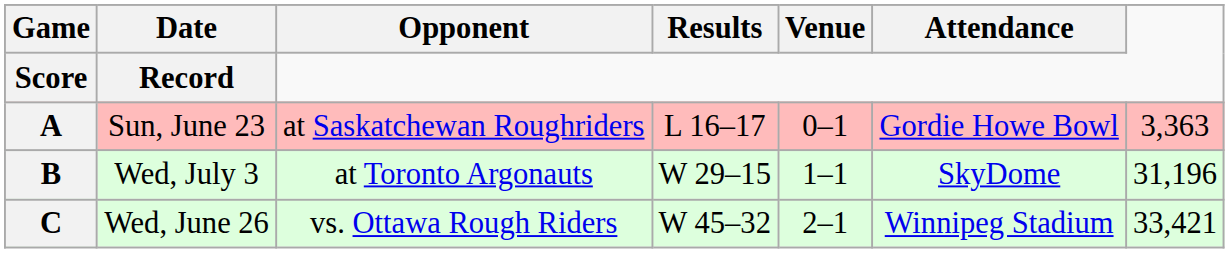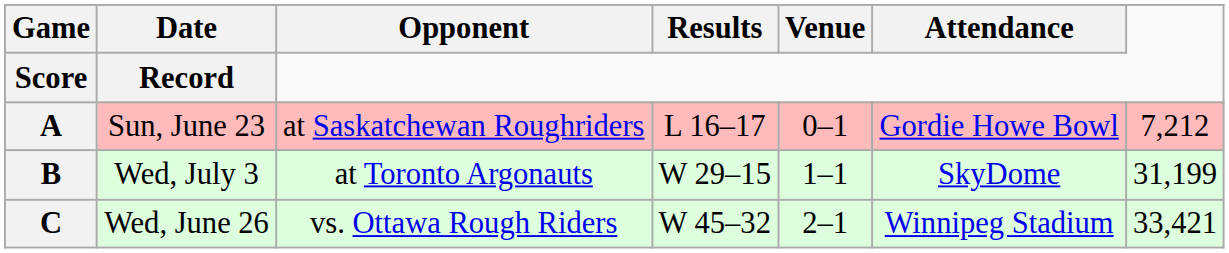A | column 7: 3,363 -> 7,212
B | column 7: 31,196 -> 31,199
